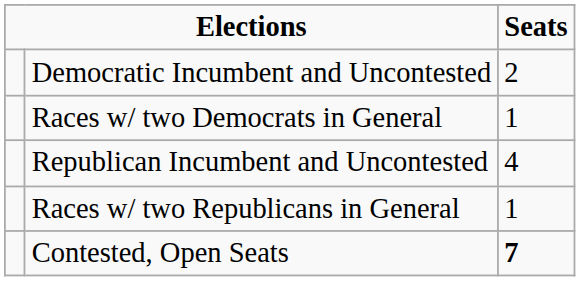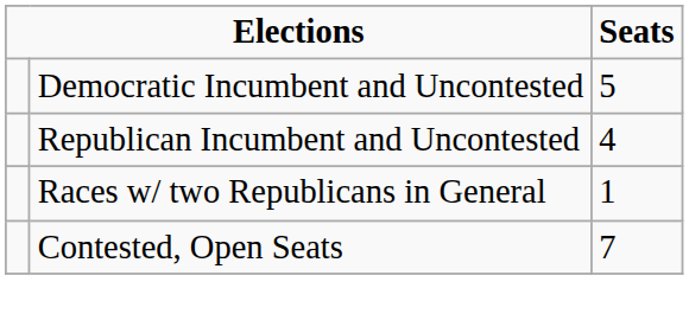Democratic Incumbent and Uncontested | column 3: 2 -> 5
- row: Races w/ two Democrats in General | 1
Contested, Open Seats | column 3: bold -> normal
